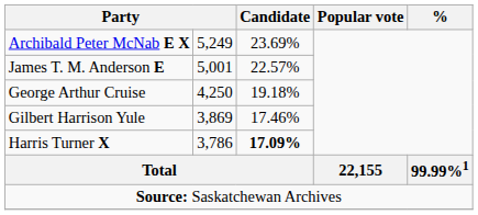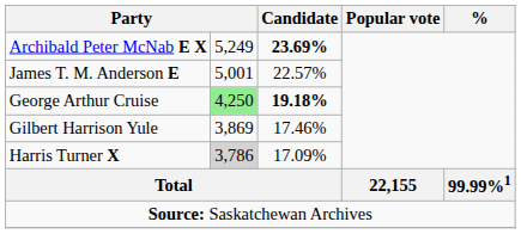Archibald Peter McNab E X | Candidate: normal -> bold
George Arthur Cruise | column 2: no background -> lightgreen background
George Arthur Cruise | Candidate: normal -> bold
Harris Turner X | column 2: no background -> lightgrey background
Harris Turner X | Candidate: bold -> normal
